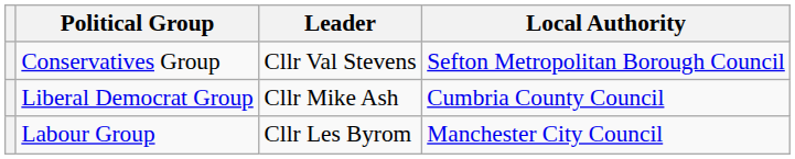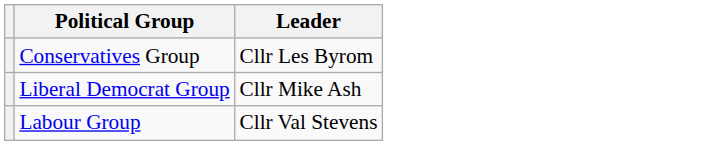- column: Local Authority | Sefton Metropolitan Borough Council | Cumbria County Council | Manchester City Council
Conservatives Group | Leader: Cllr Val Stevens -> Cllr Les Byrom
Labour Group | Leader: Cllr Les Byrom -> Cllr Val Stevens
